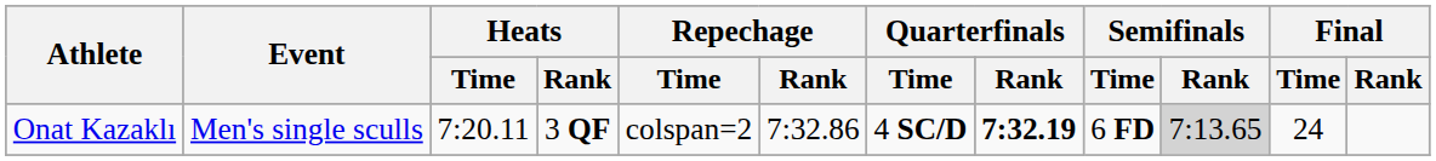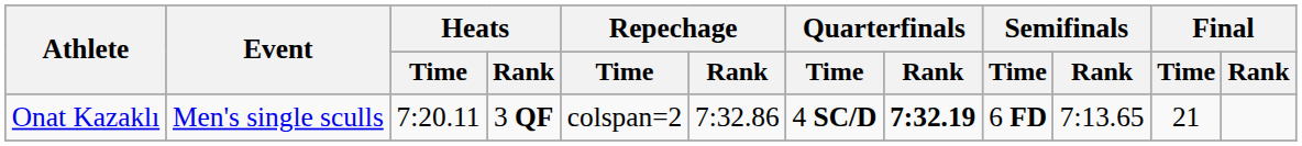Onat Kazaklı | Semifinals / Rank: lightgrey background -> no background
Onat Kazaklı | Final / Time: 24 -> 21
